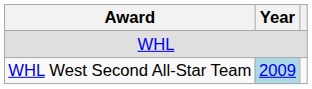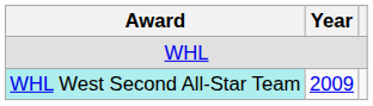WHL West Second All-Star Team | Award: no background -> paleturquoise background
WHL West Second All-Star Team | Year: lightblue background -> no background
